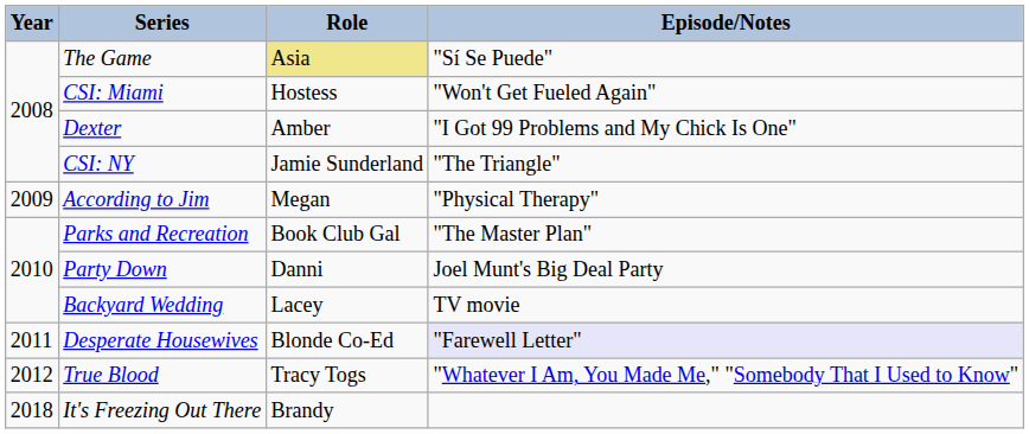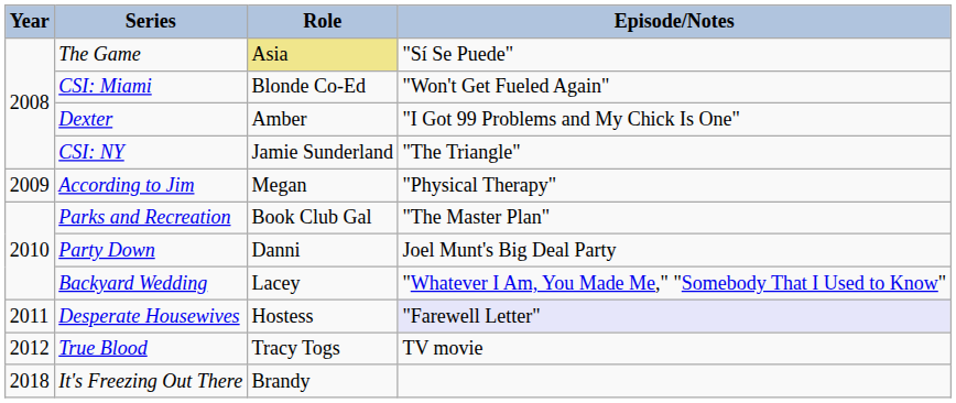CSI: Miami | Role: Hostess -> Blonde Co-Ed
Backyard Wedding | Episode/Notes: TV movie -> "Whatever I Am, You Made Me," "Somebody That I Used to Know"
Desperate Housewives | Role: Blonde Co-Ed -> Hostess
True Blood | Episode/Notes: "Whatever I Am, You Made Me," "Somebody That I Used to Know" -> TV movie
